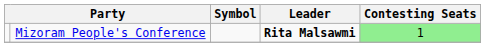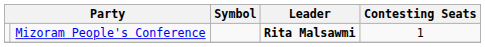Mizoram People's Conference | Contesting Seats: lightgreen background -> no background
